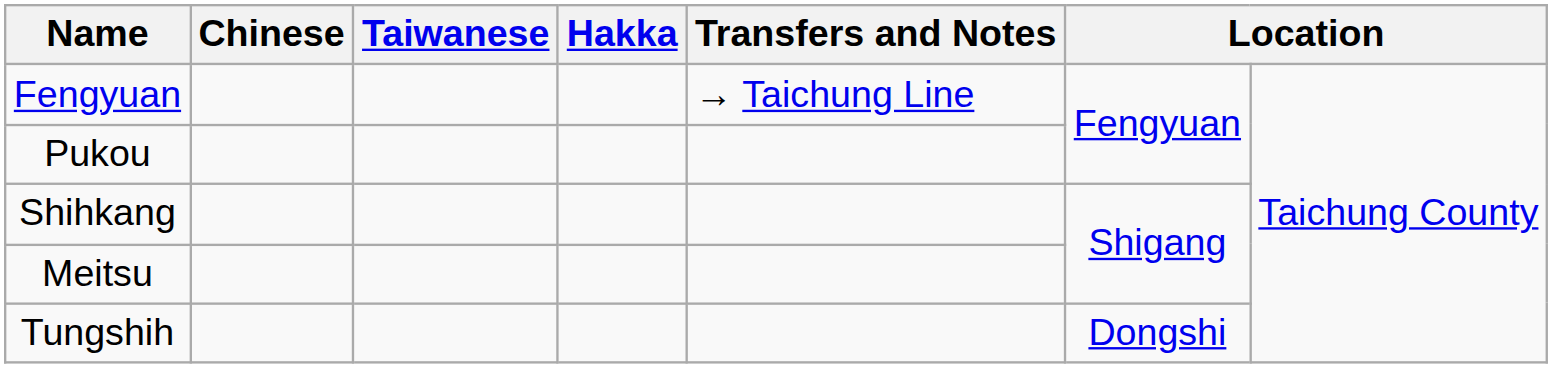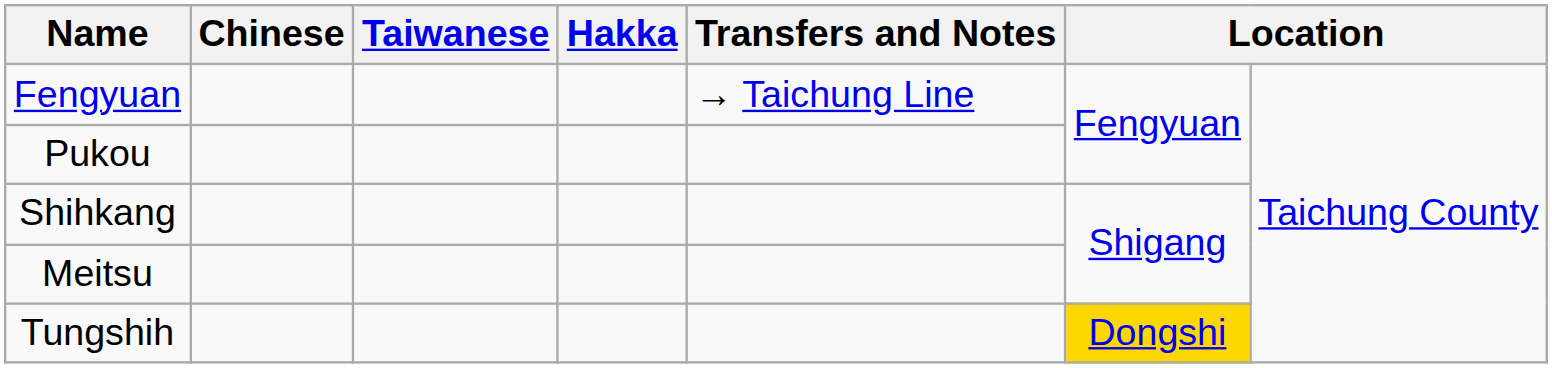Tungshih | column 6: no background -> gold background
